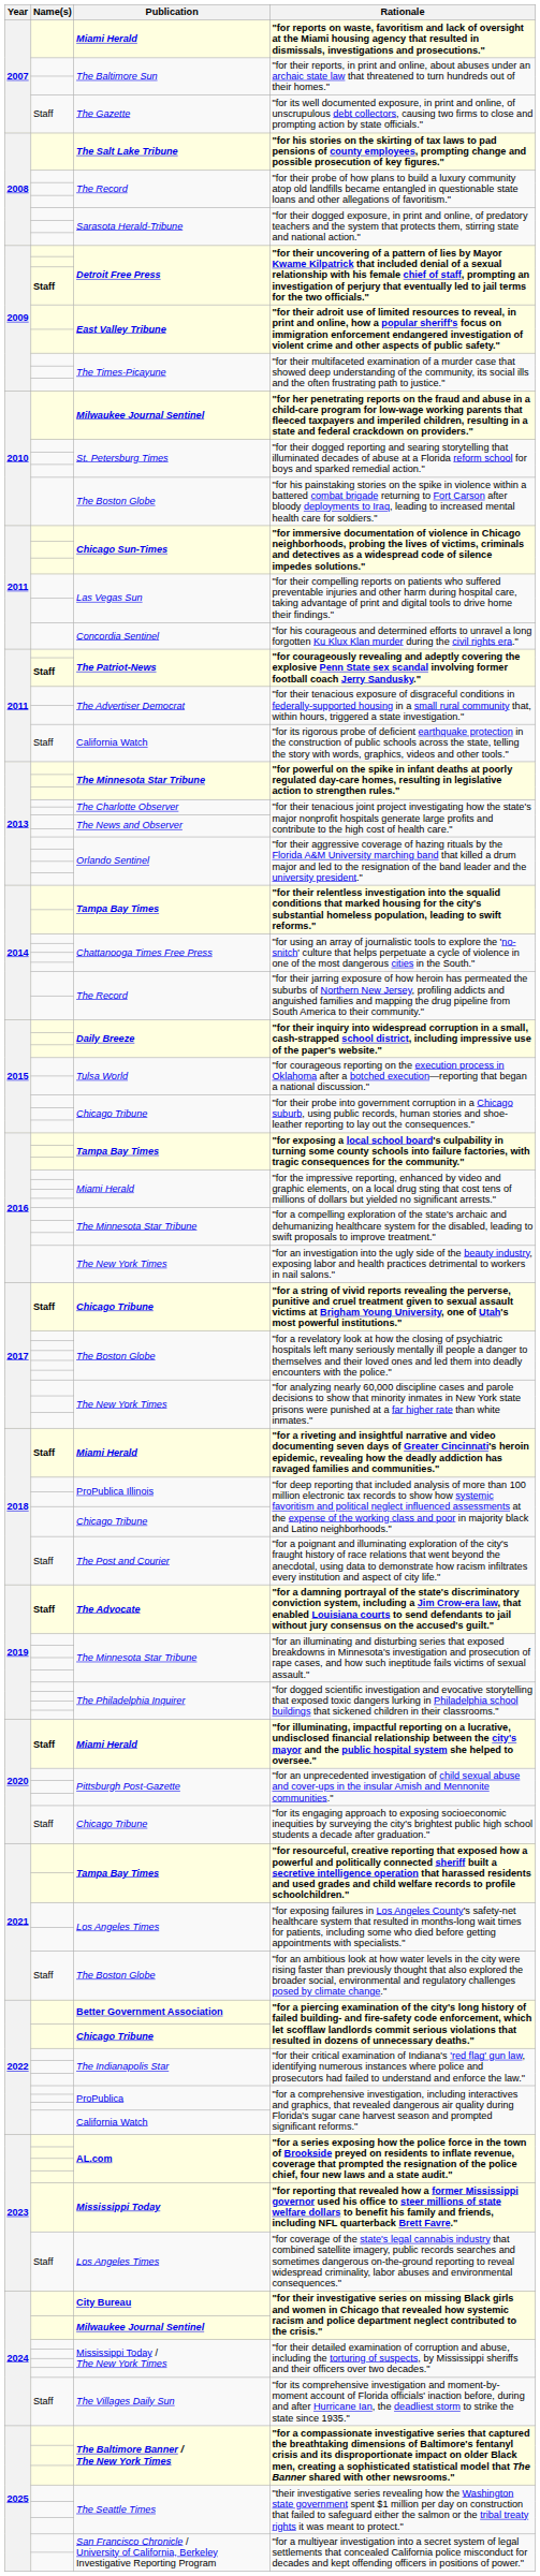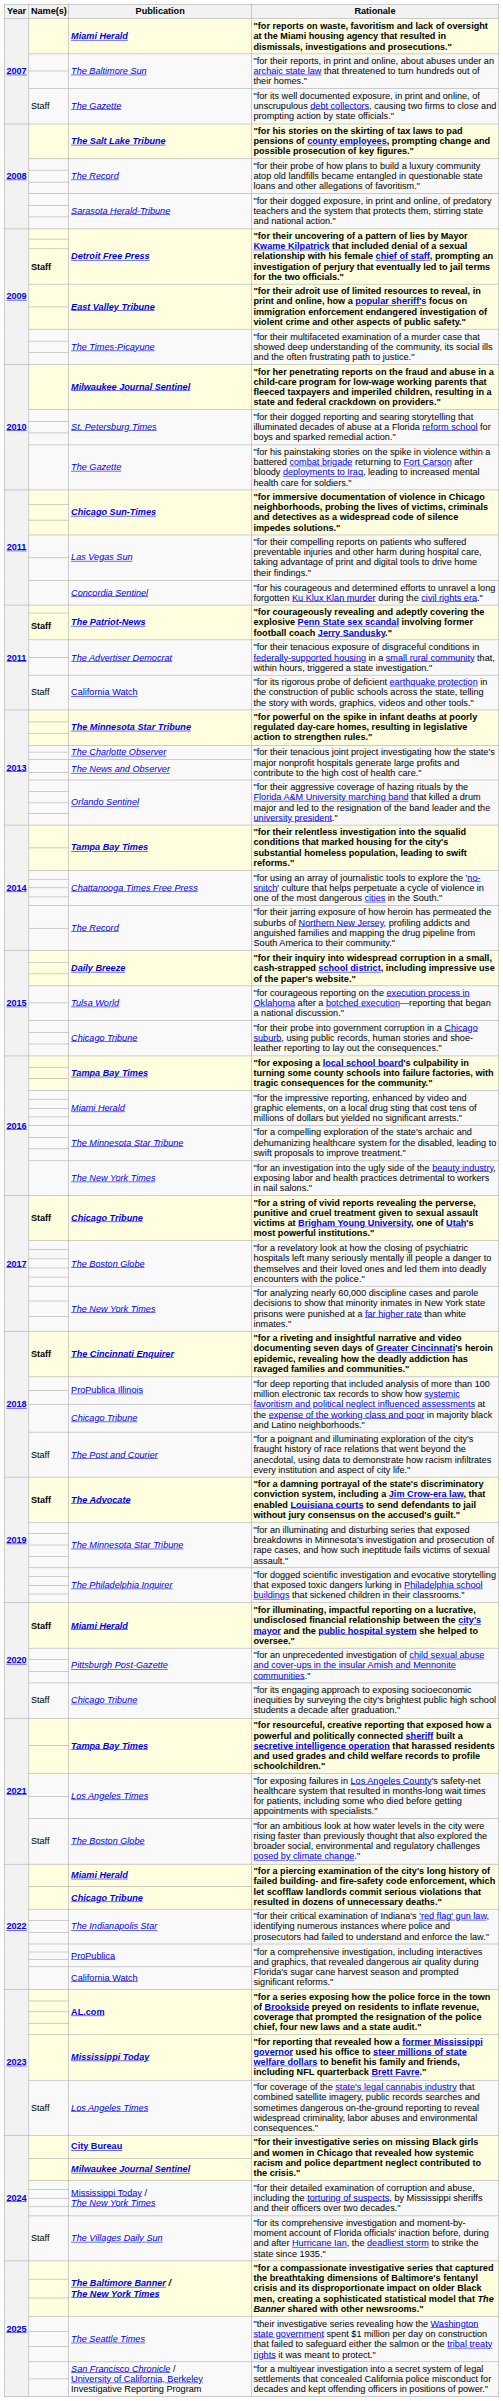row 25 | Publication: The Boston Globe -> The Gazette
row 84 | Publication: Miami Herald -> The Cincinnati Enquirer
row 108 | Publication: Better Government Association -> Miami Herald
